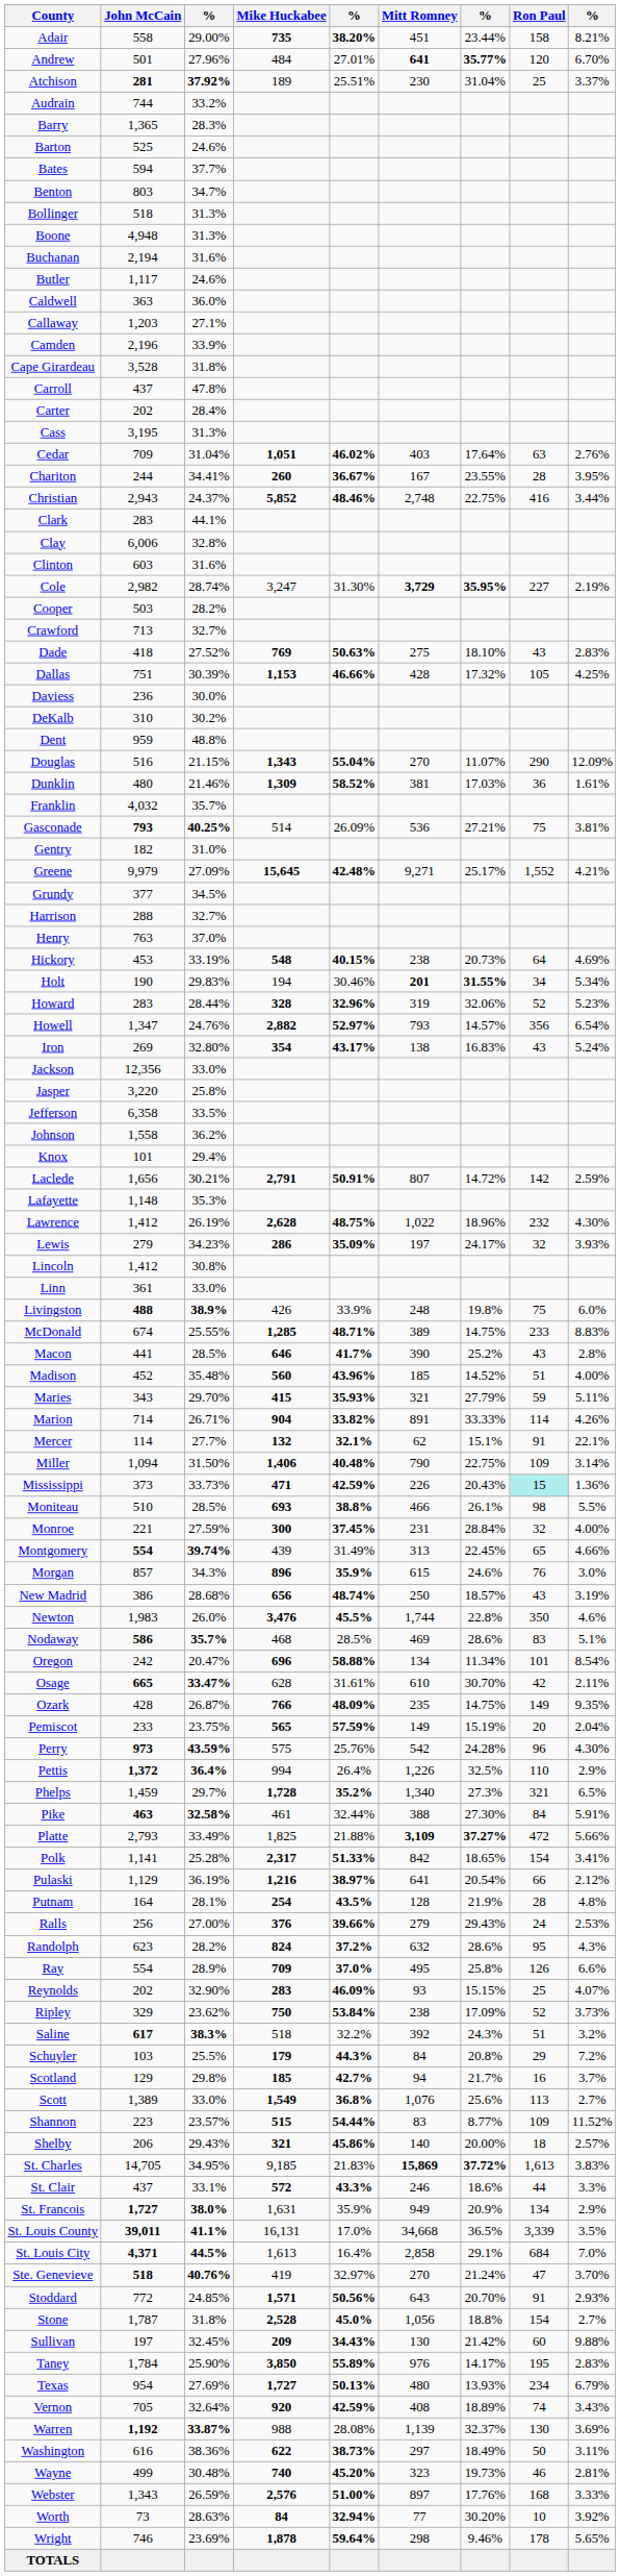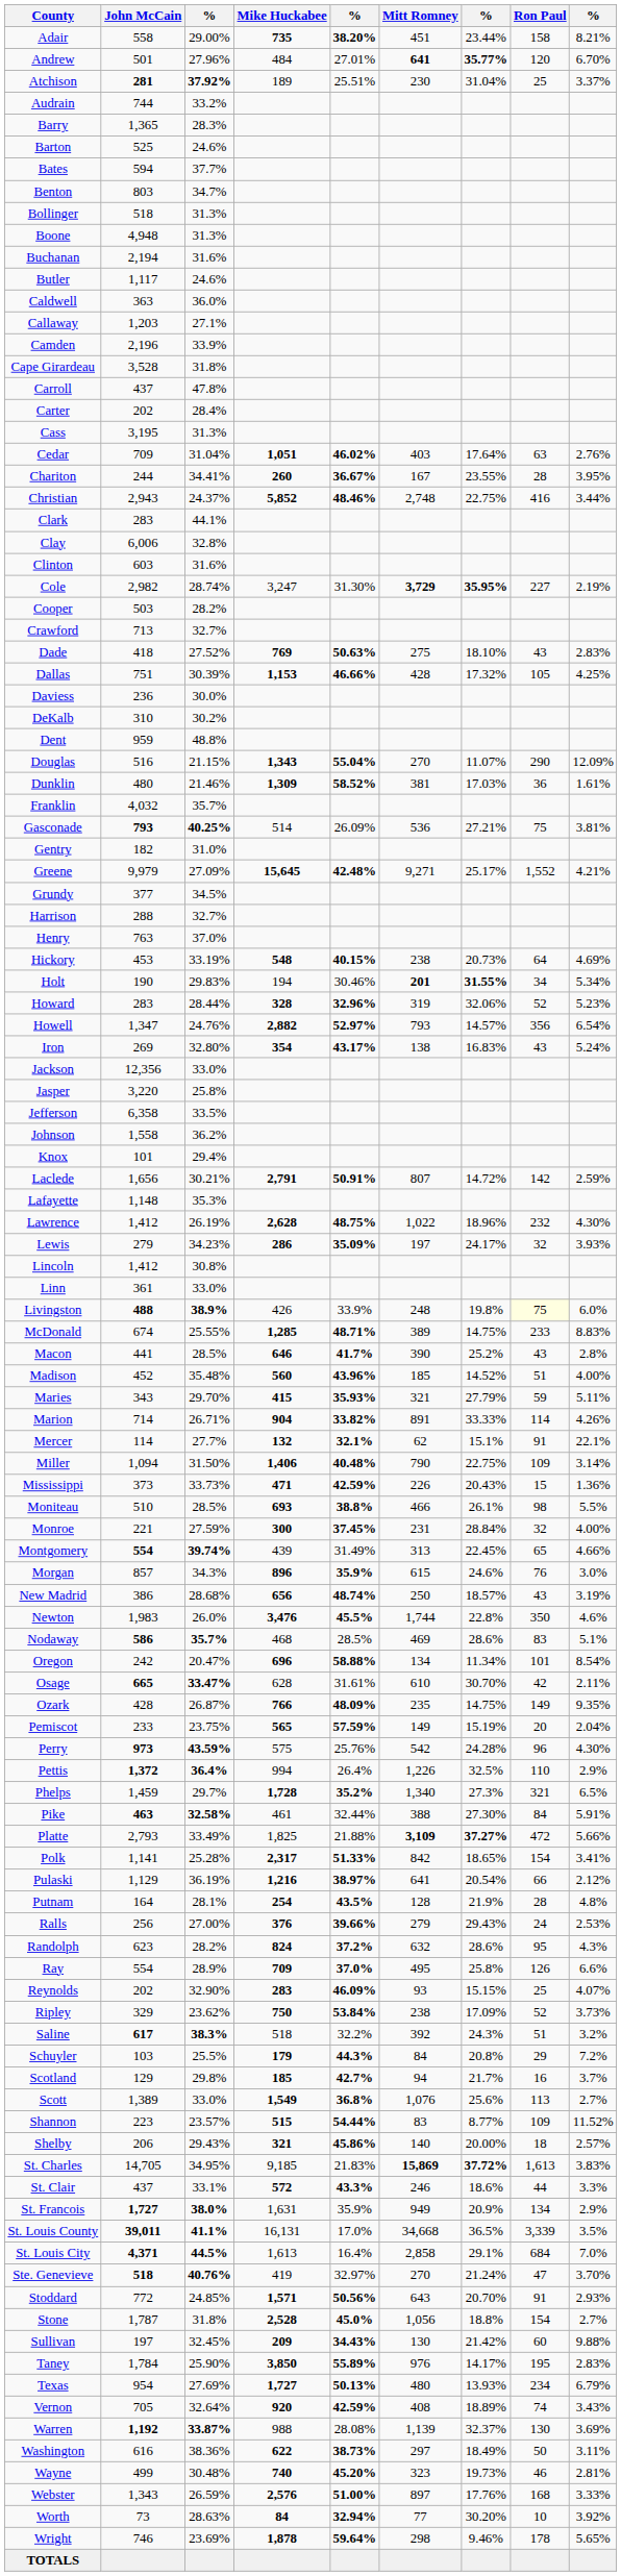Livingston | Ron Paul: no background -> lightyellow background
Mississippi | Ron Paul: paleturquoise background -> no background
